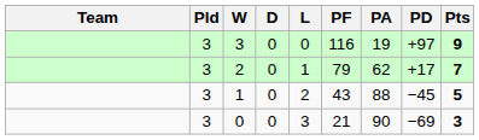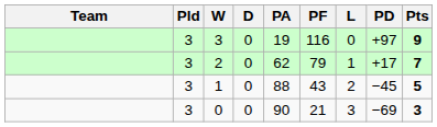columns swapped: L <-> PA
